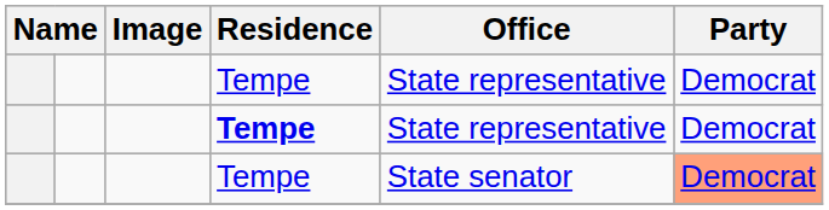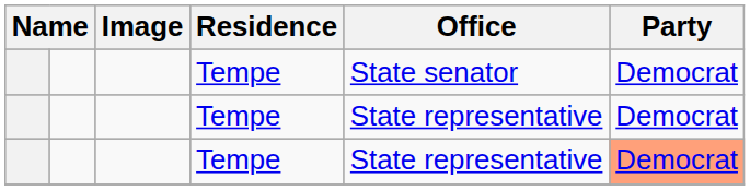row 2 | Office: State representative -> State senator
row 3 | Residence: bold -> normal
row 4 | Office: State senator -> State representative
